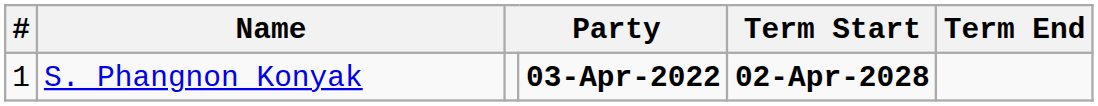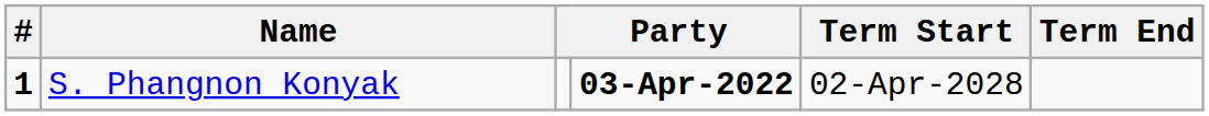S. Phangnon Konyak | #: normal -> bold
S. Phangnon Konyak | Term Start: bold -> normal
